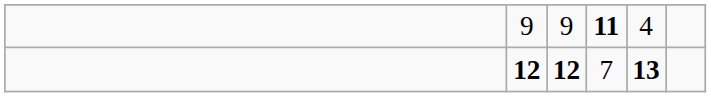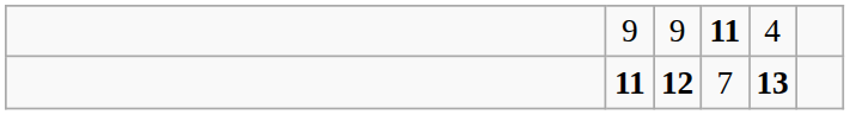row 2 | column 2: 12 -> 11
